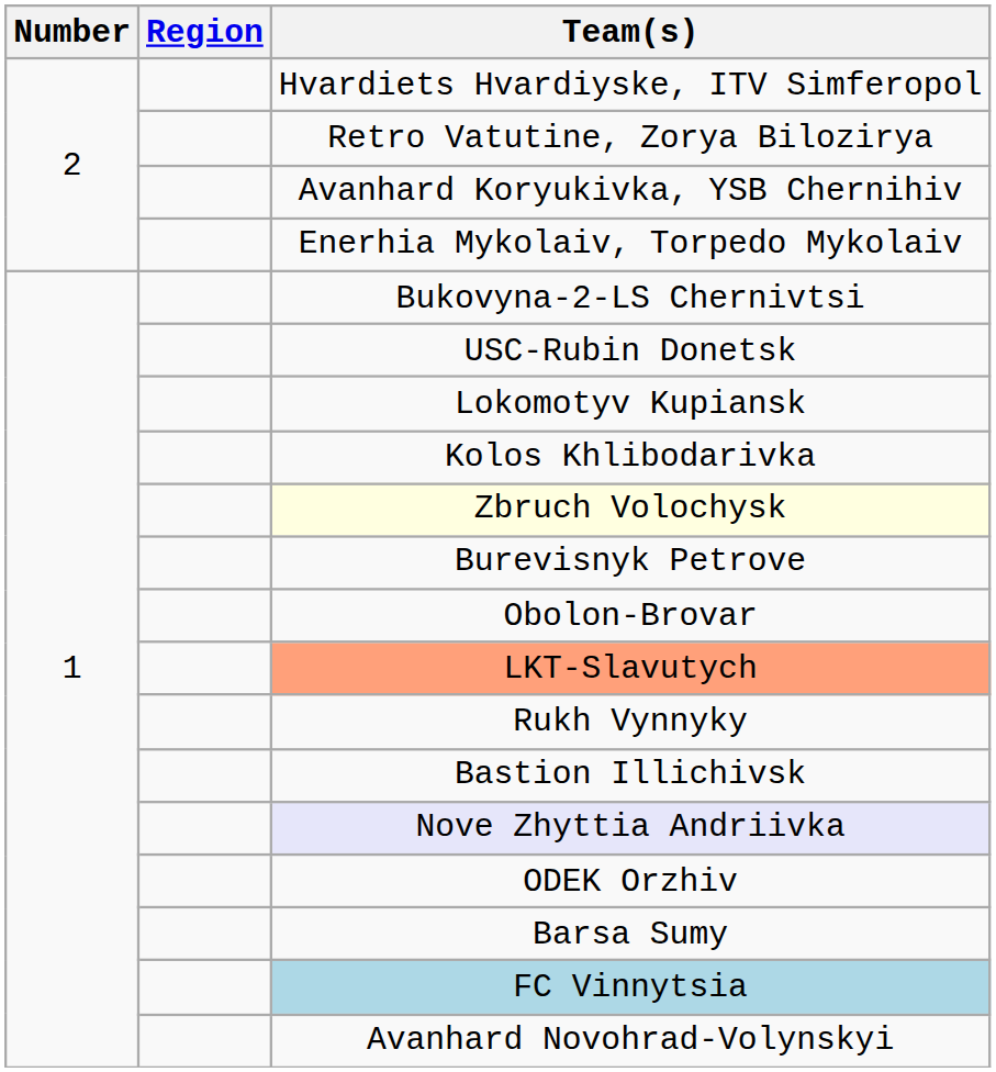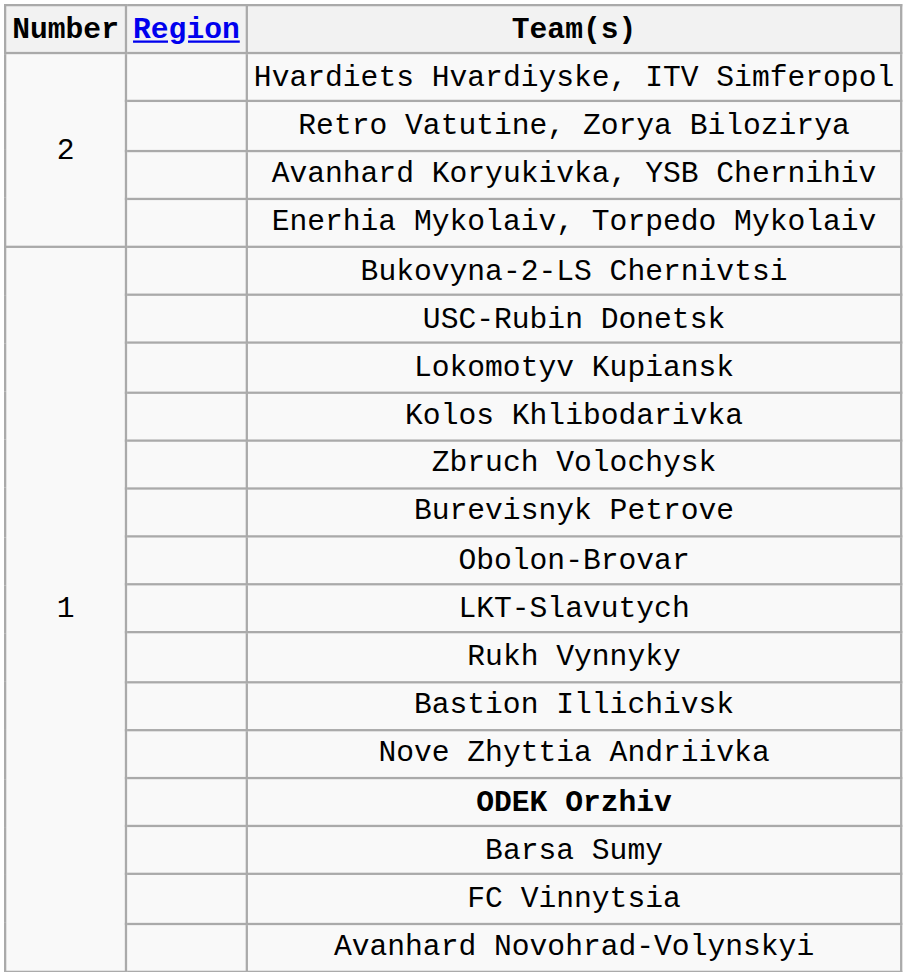Zbruch Volochysk | Team(s): lightyellow background -> no background
LKT-Slavutych | Team(s): lightsalmon background -> no background
Nove Zhyttia Andriivka | Team(s): lavender background -> no background
ODEK Orzhiv | Team(s): normal -> bold
FC Vinnytsia | Team(s): lightblue background -> no background
